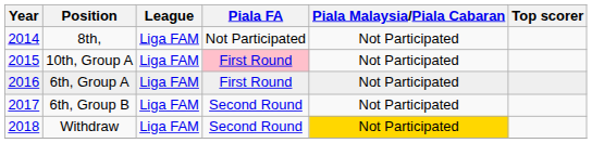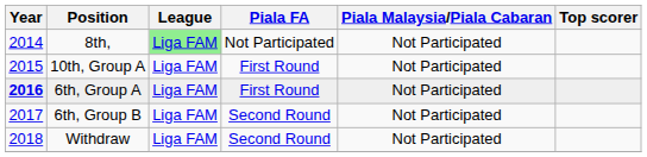8th, | League: no background -> lightgreen background
10th, Group A | Piala FA: pink background -> no background
6th, Group A | Year: normal -> bold
Withdraw | Piala Malaysia/Piala Cabaran: gold background -> no background
